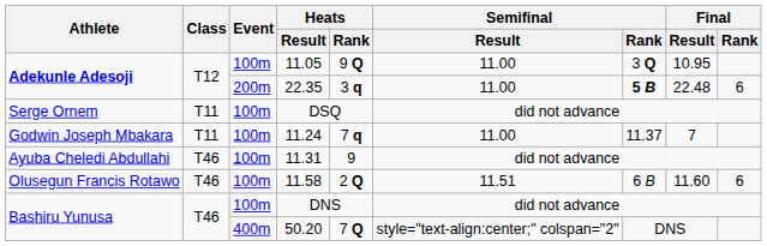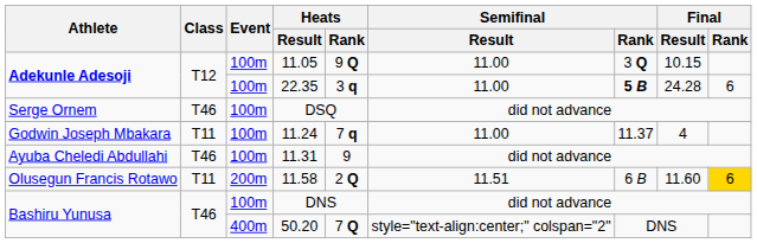11.05 | Final / Result: 10.95 -> 10.15
22.35 | Event: 200m -> 100m
22.35 | Final / Result: 22.48 -> 24.28
DSQ | Class: T11 -> T46
11.24 | Final / Result: 7 -> 4
11.58 | Class: T46 -> T11
11.58 | Event: 100m -> 200m
11.58 | Final / Rank: no background -> gold background
